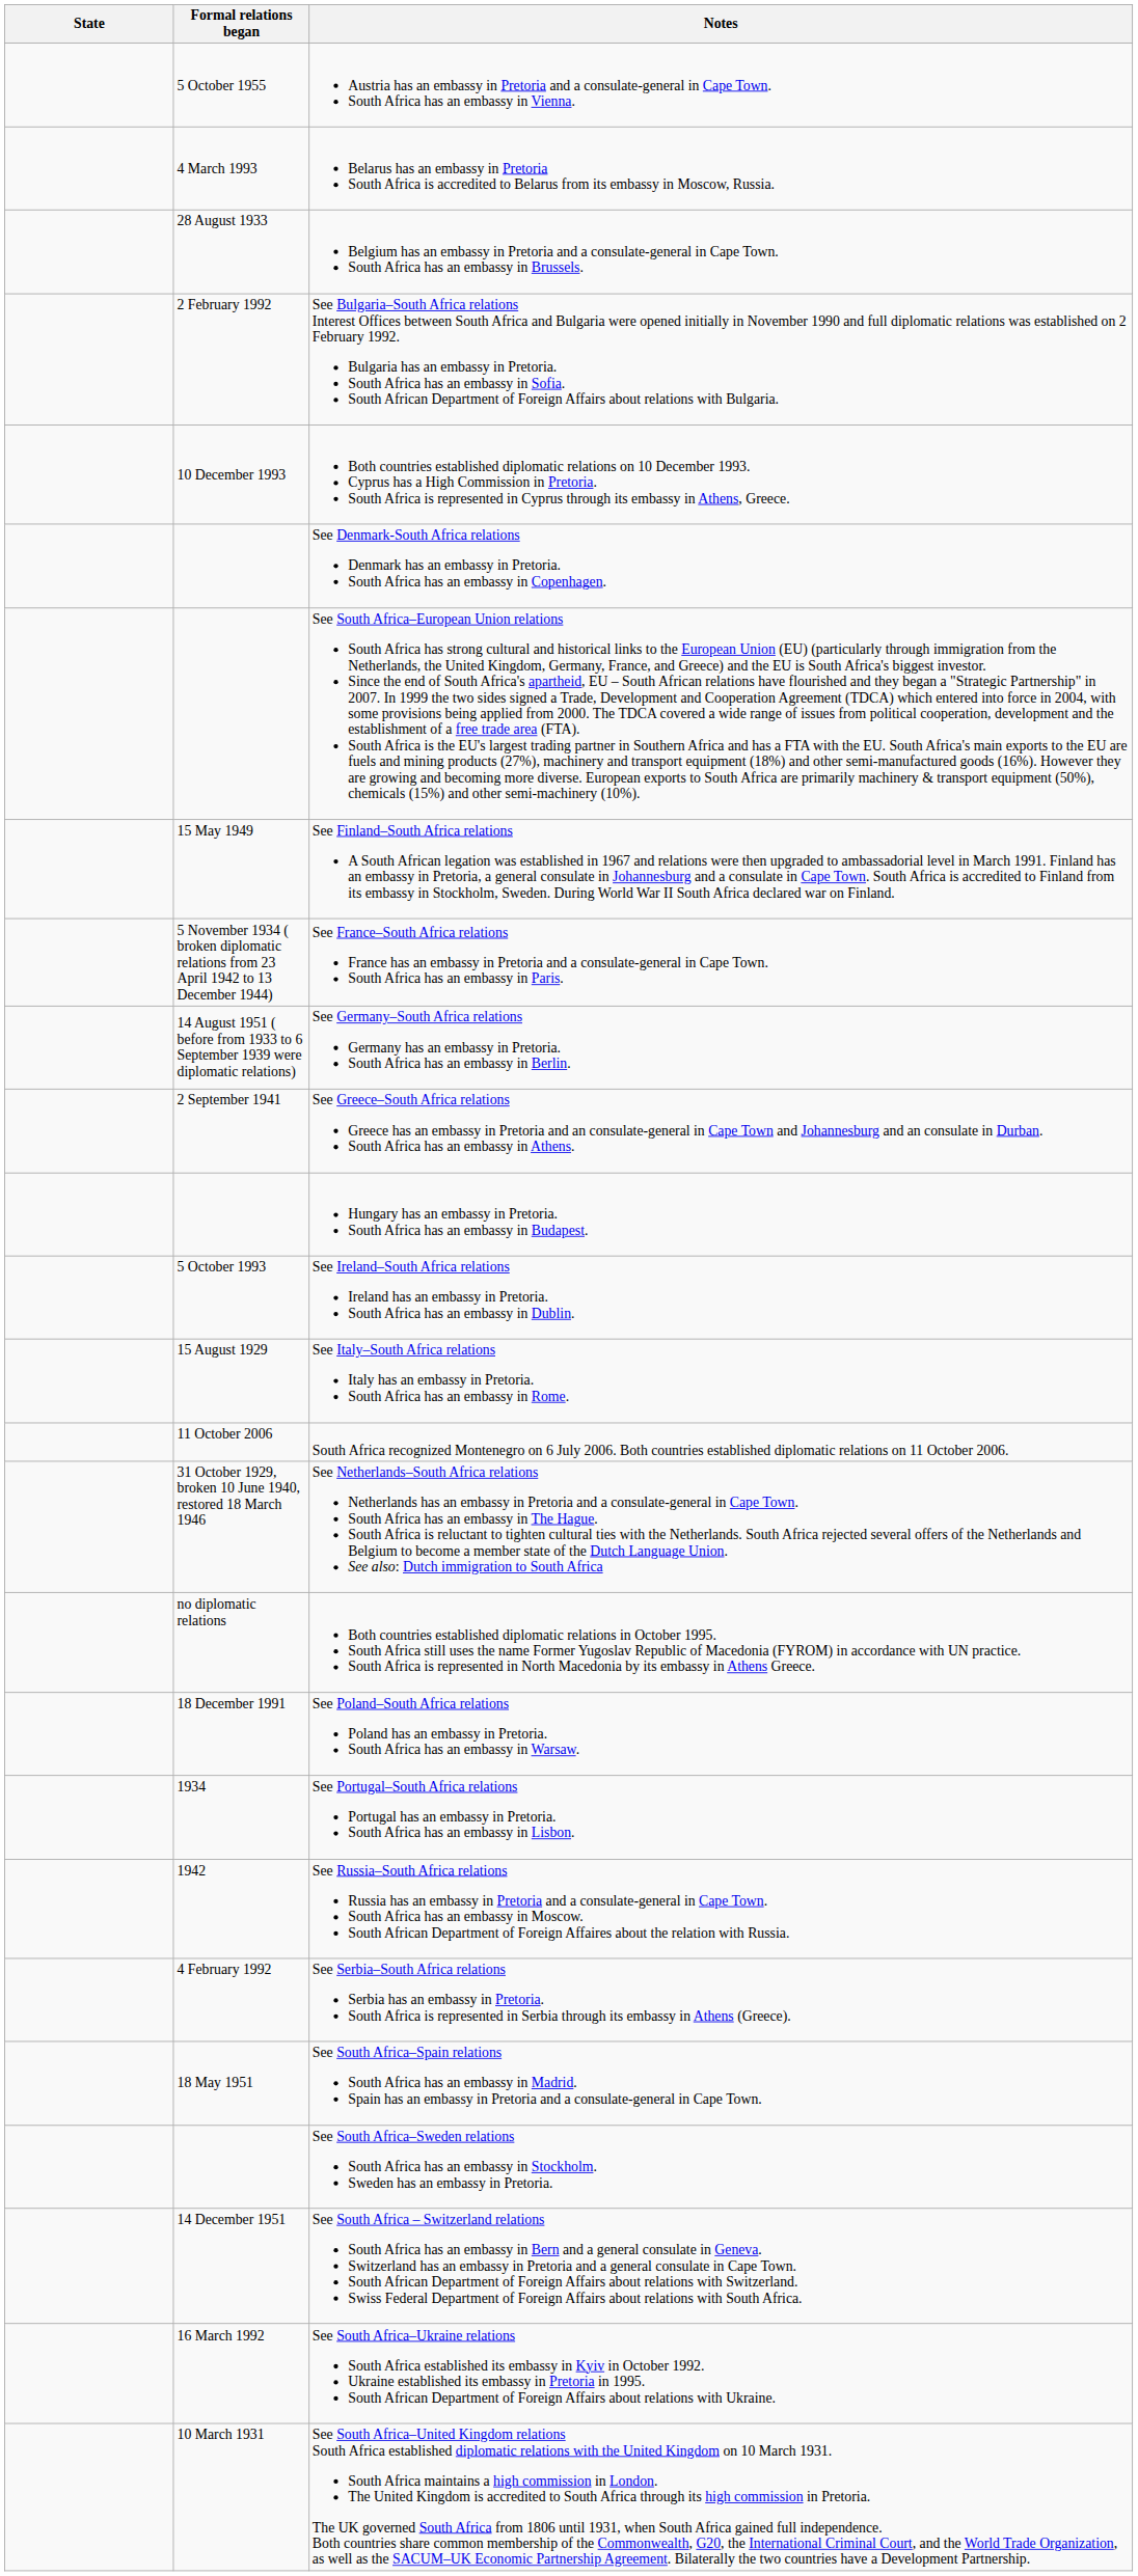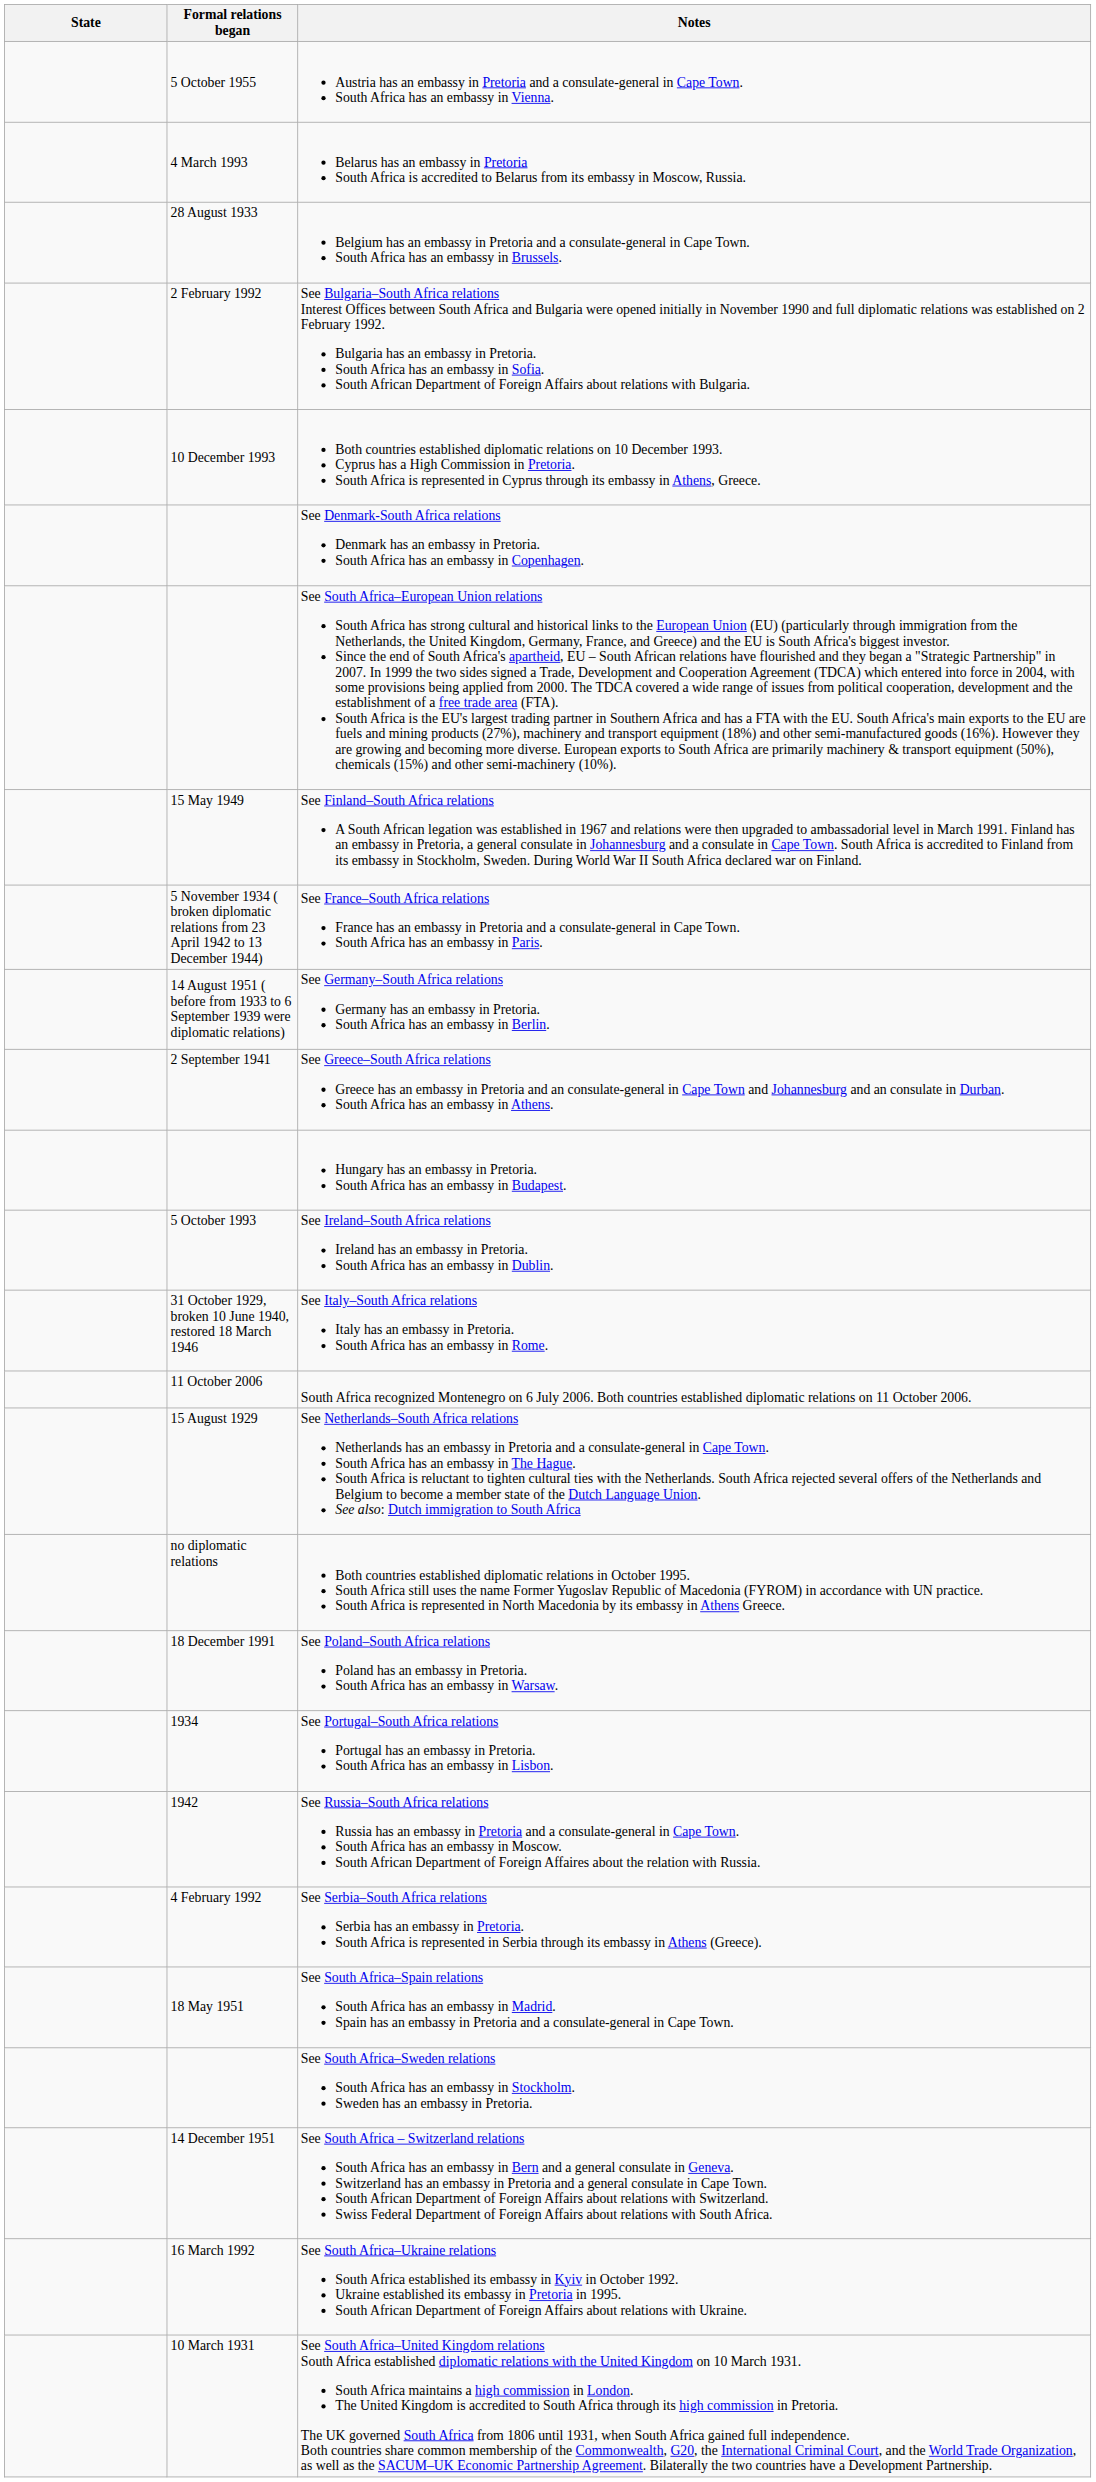row 15 | Formal relations began: 15 August 1929 -> 31 October 1929, broken 10 June 1940, restored 18 March 1946
row 17 | Formal relations began: 31 October 1929, broken 10 June 1940, restored 18 March 1946 -> 15 August 1929
